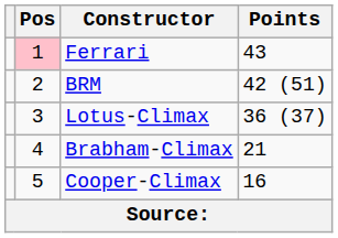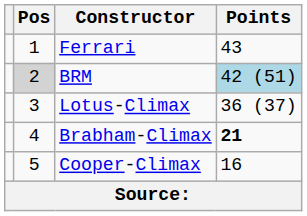Ferrari | Pos: pink background -> no background
BRM | Pos: no background -> lightgrey background
BRM | Points: no background -> lightblue background
Brabham-Climax | Points: normal -> bold
